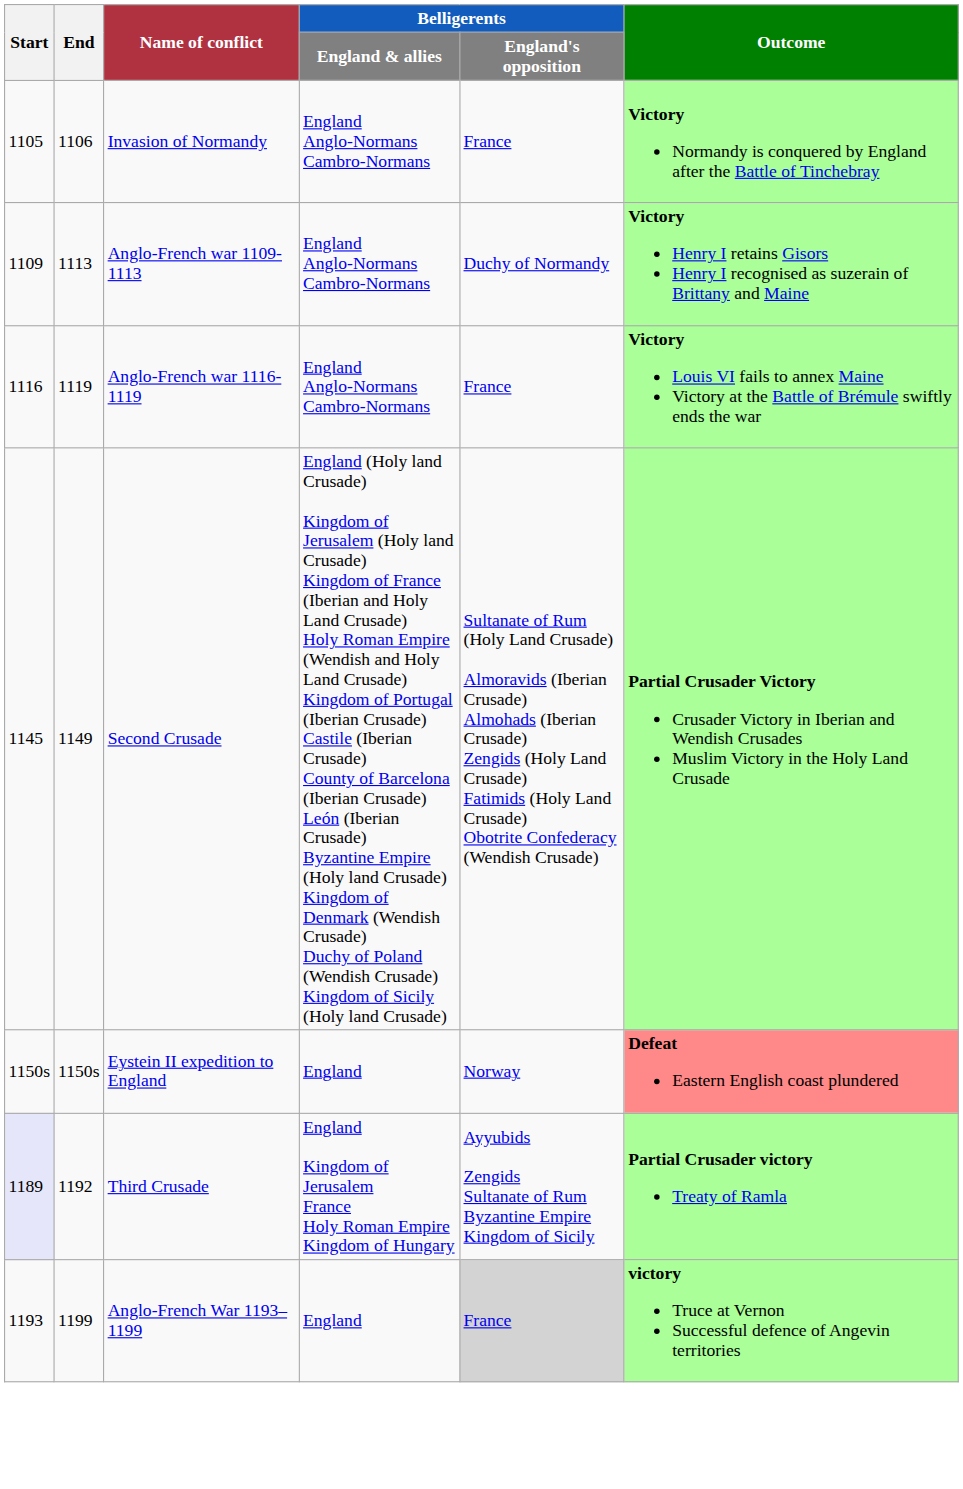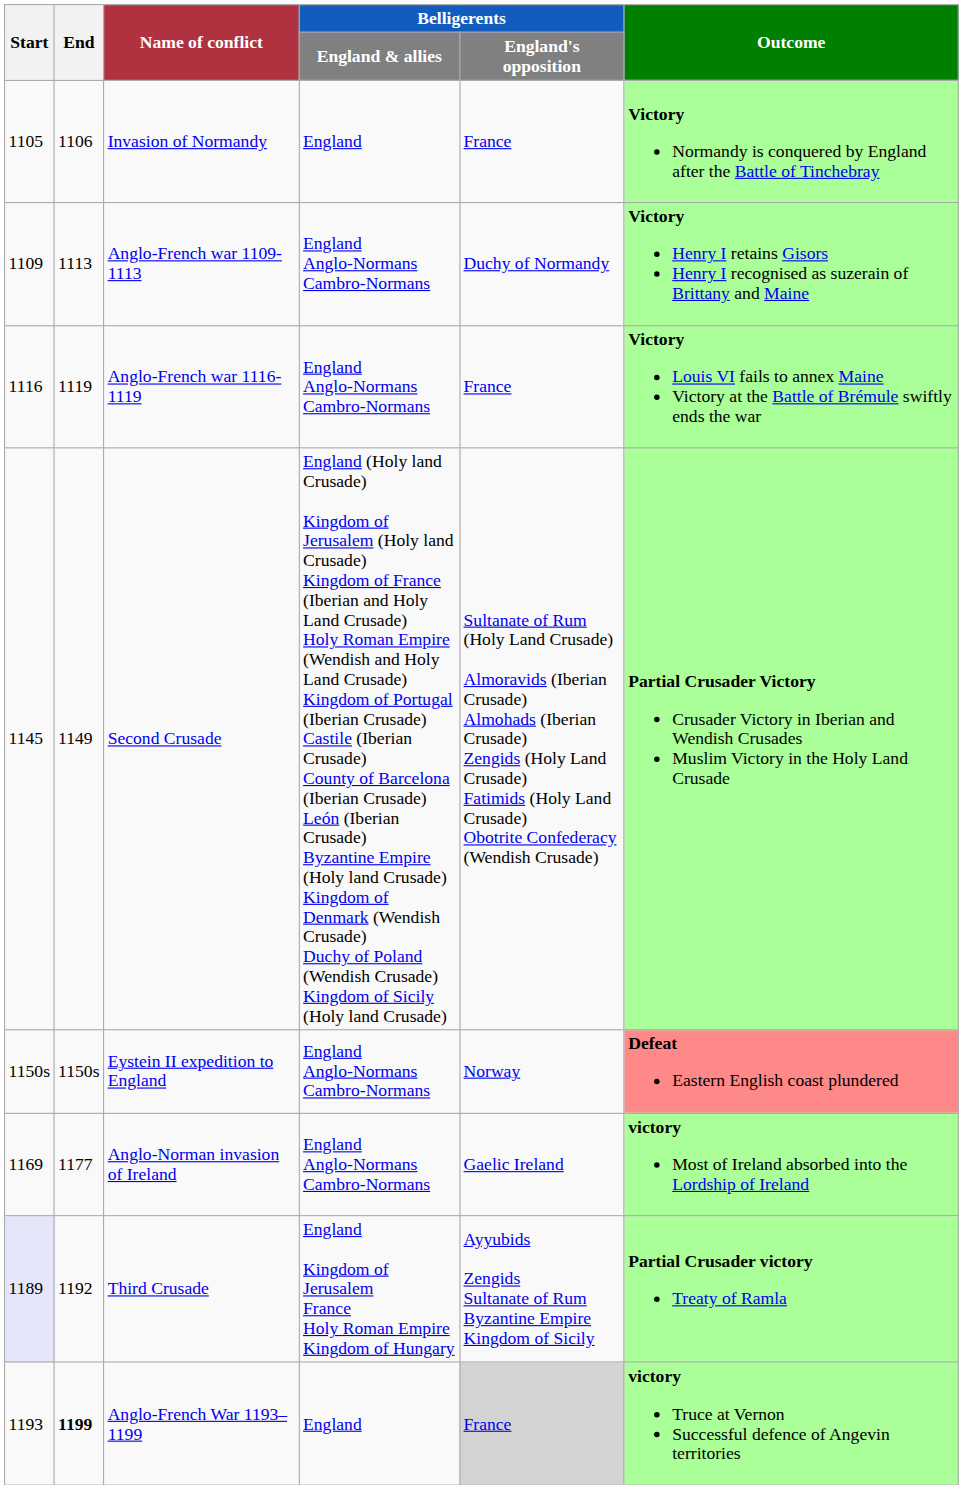Invasion of Normandy | Belligerents / England & allies: England Anglo-Normans Cambro-Normans -> England
Eystein II expedition to England | Belligerents / England & allies: England -> England Anglo-Normans Cambro-Normans
+ row: 1169 | 1177 | Anglo-Norman invasion of Ireland | England Anglo-Normans Cambro-Normans | Gaelic Ireland | victory Most of Ireland absorbed into the Lordship of Ireland
Anglo-French War 1193–1199 | End: normal -> bold
